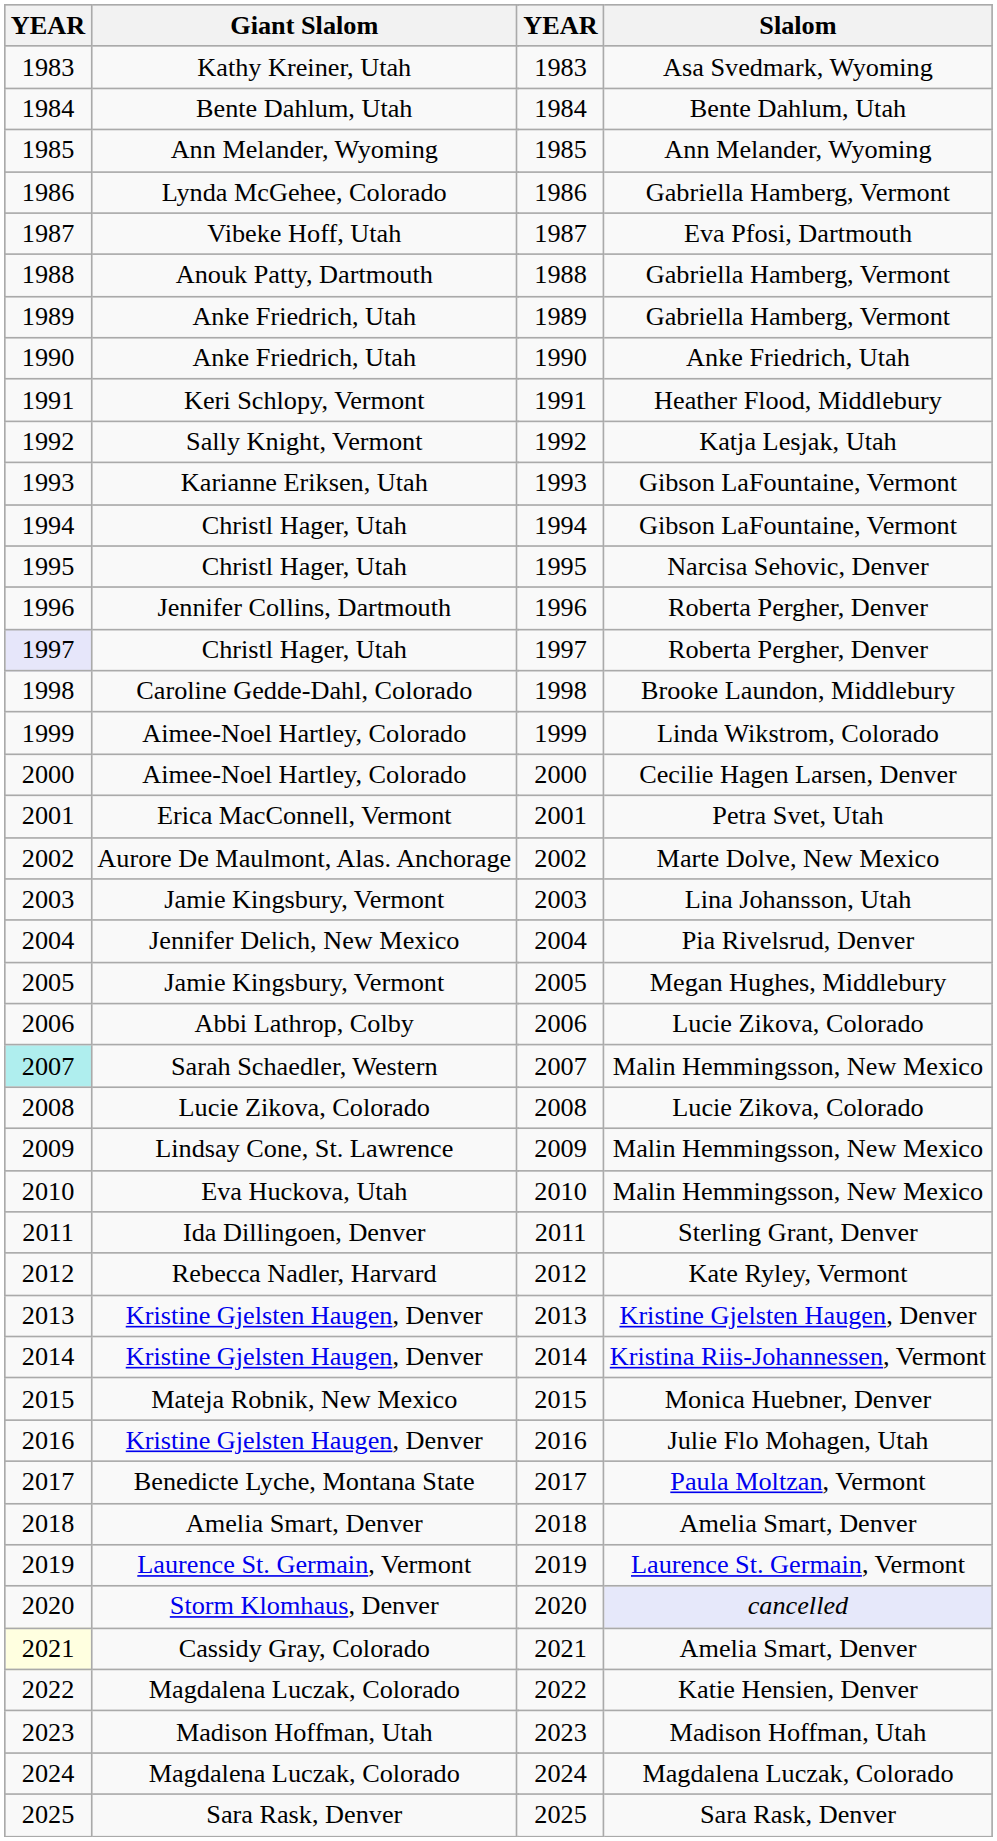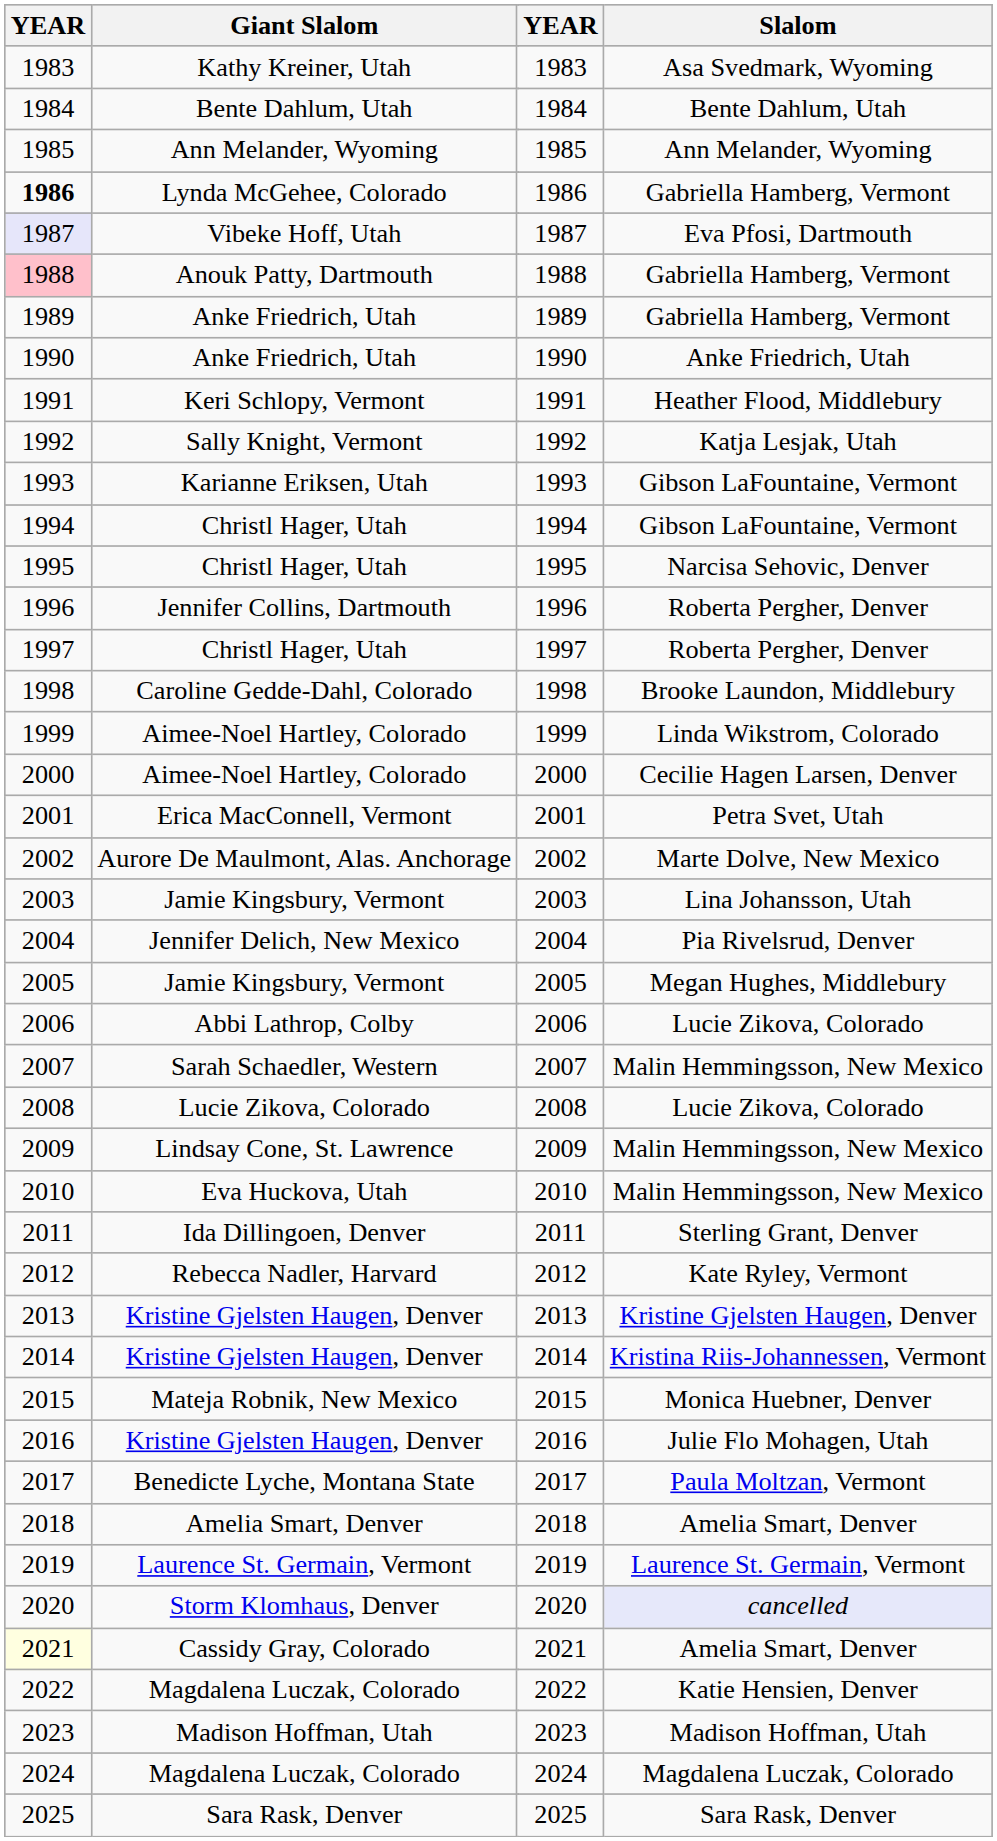row 5 | column 1: normal -> bold
row 6 | column 1: no background -> lavender background
row 7 | column 1: no background -> pink background
row 16 | column 1: lavender background -> no background
row 26 | column 1: paleturquoise background -> no background
